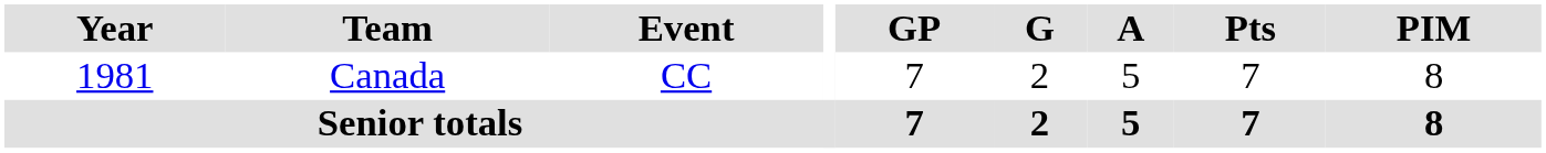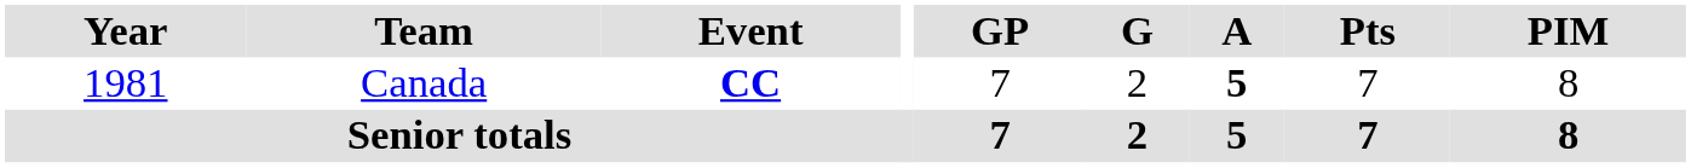Canada | Event: normal -> bold
Canada | A: normal -> bold
